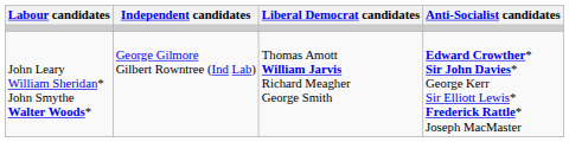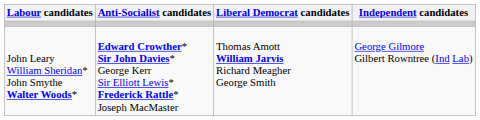columns swapped: Anti-Socialist candidates <-> Independent candidates
